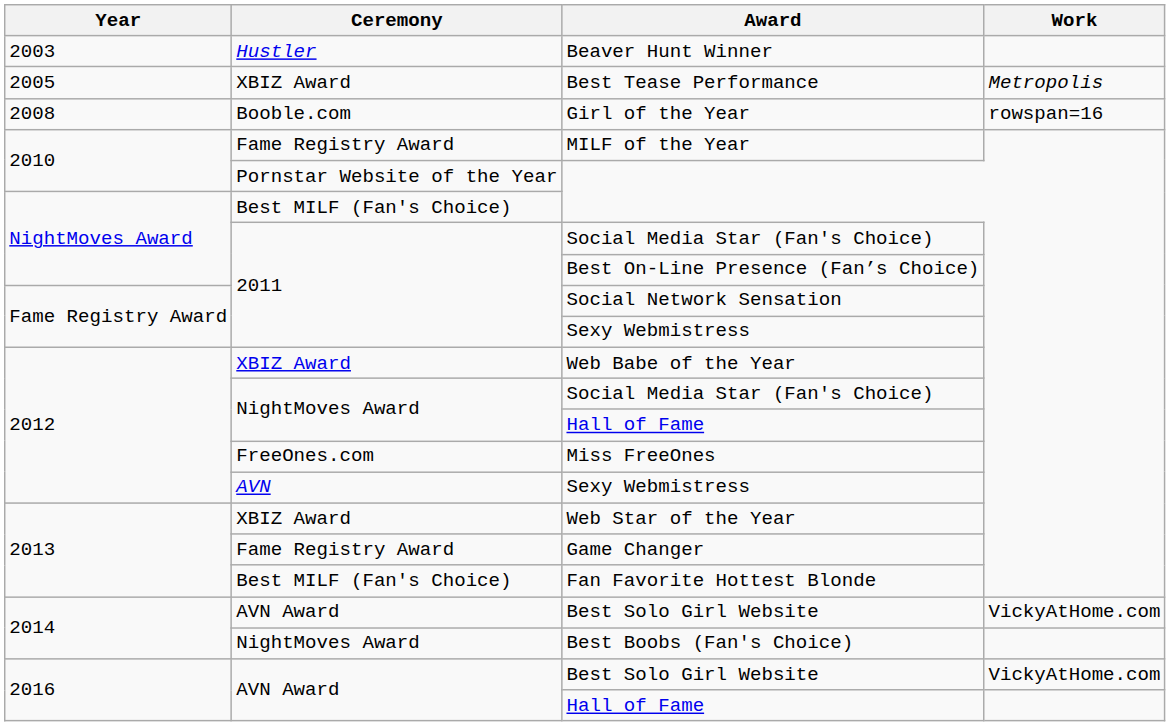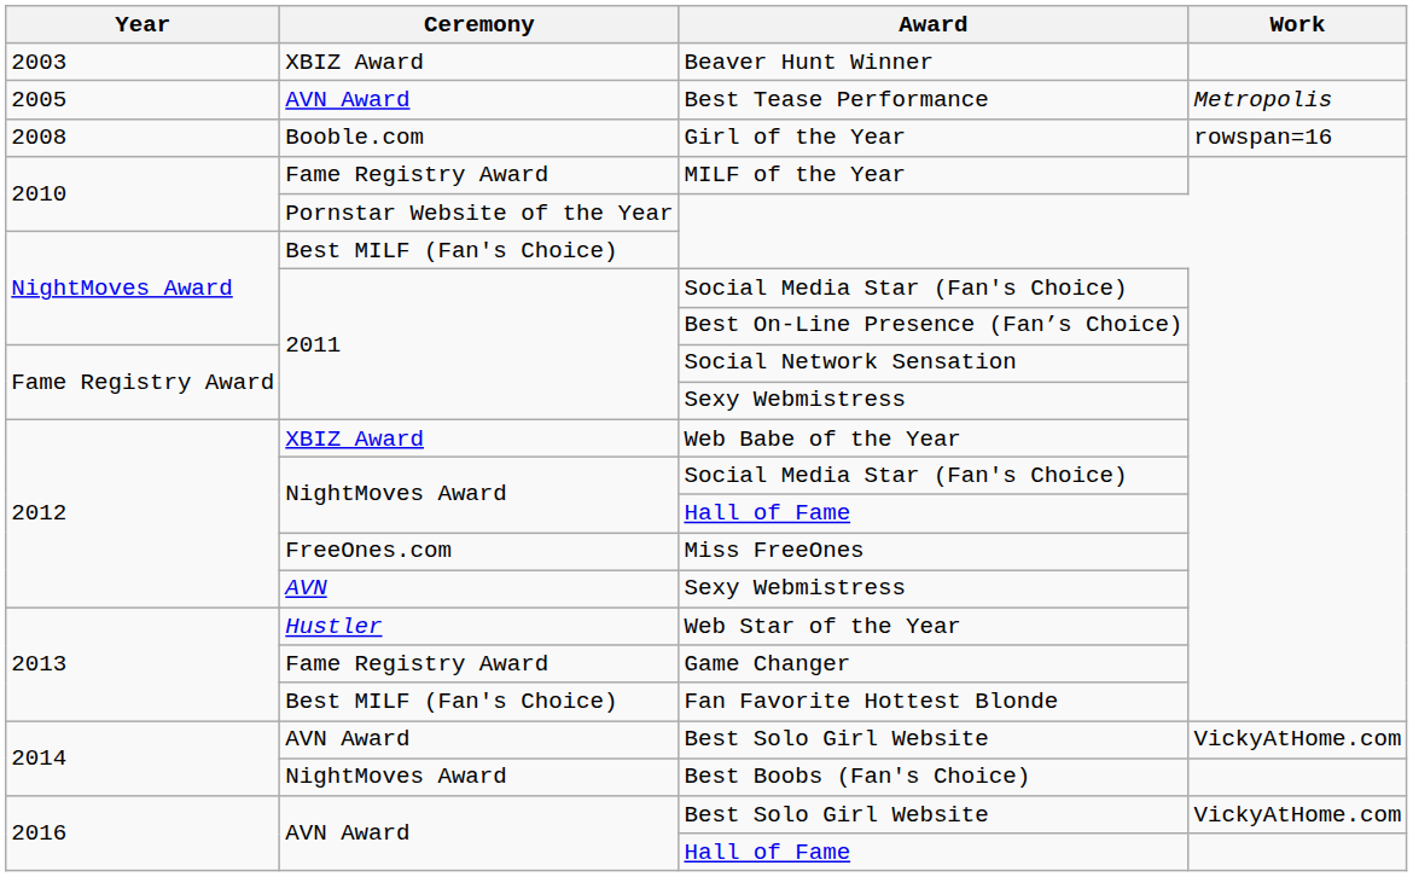Beaver Hunt Winner | Ceremony: Hustler -> XBIZ Award
Best Tease Performance | Ceremony: XBIZ Award -> AVN Award
Web Star of the Year | Ceremony: XBIZ Award -> Hustler
